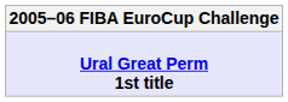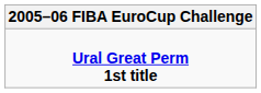row 2 | column 1: lavender background -> no background
